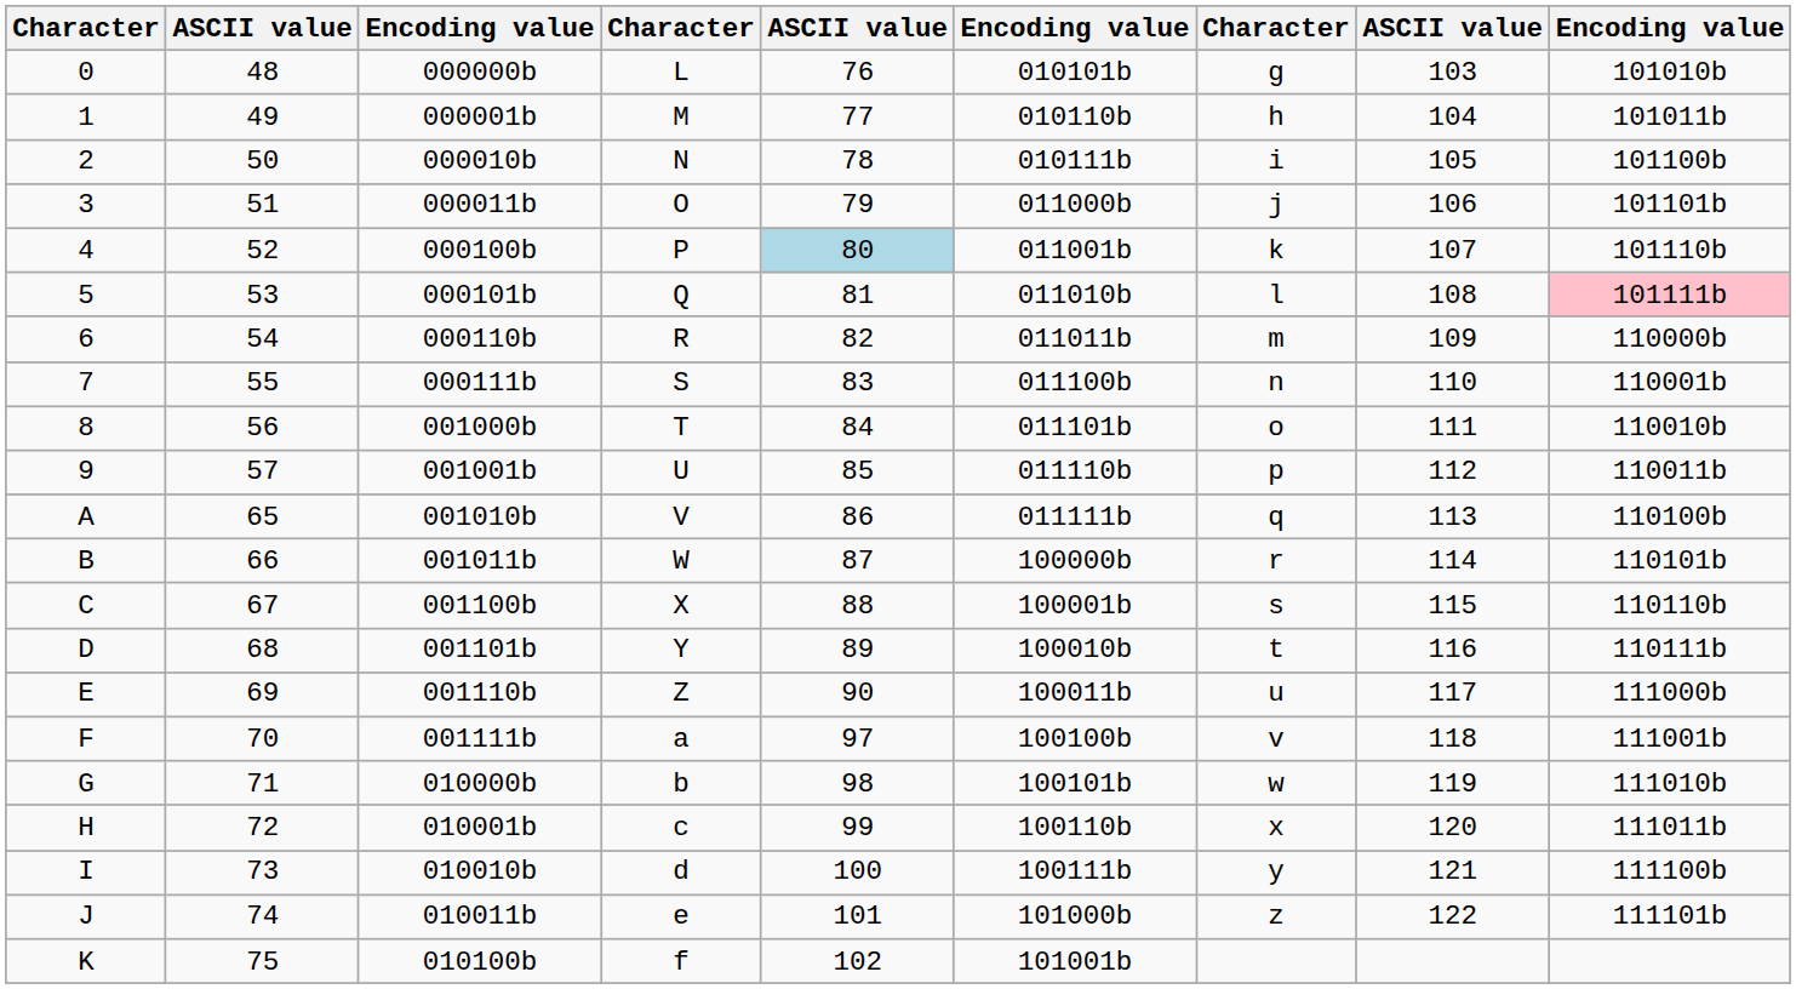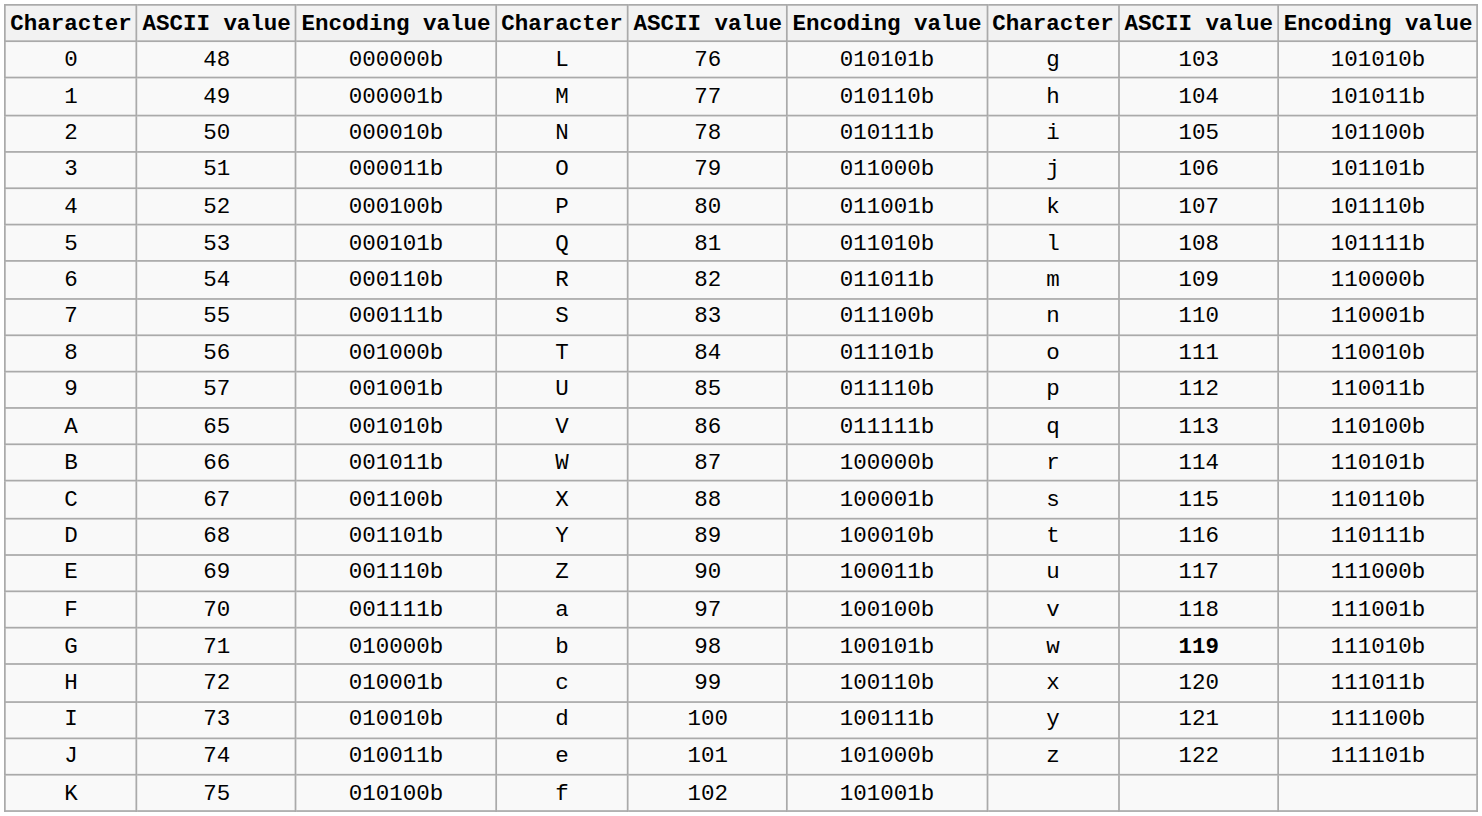4 | column 5: lightblue background -> no background
5 | column 9: pink background -> no background
G | column 8: normal -> bold
